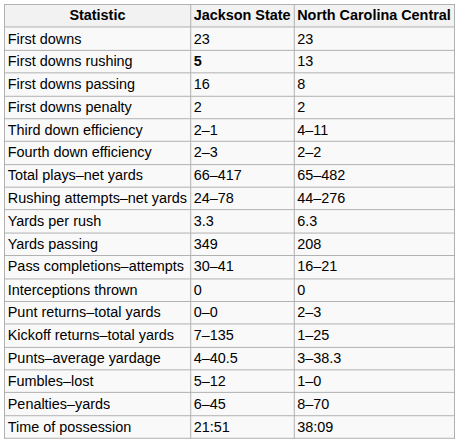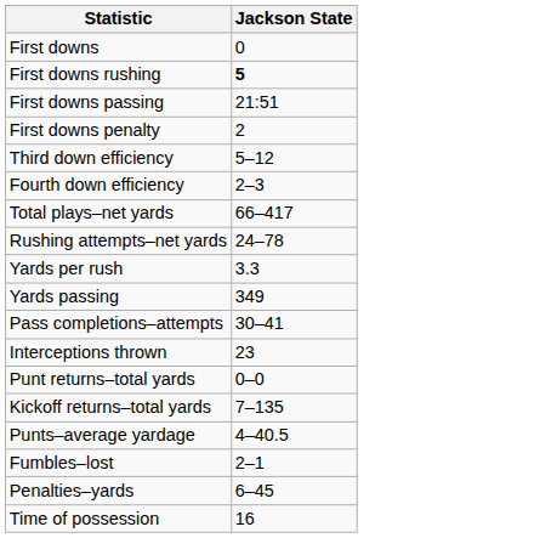- column: North Carolina Central | 23 | 13 | 8 | 2 | 4–11 | 2–2 | 65–482 | 44–276 | 6.3 | 208 | 16–21 | 0 | 2–3 | 1–25 | 3–38.3 | 1–0 | 8–70 | 38:09
First downs | Jackson State: 23 -> 0
First downs passing | Jackson State: 16 -> 21:51
Third down efficiency | Jackson State: 2–1 -> 5–12
Interceptions thrown | Jackson State: 0 -> 23
Fumbles–lost | Jackson State: 5–12 -> 2–1
Time of possession | Jackson State: 21:51 -> 16
